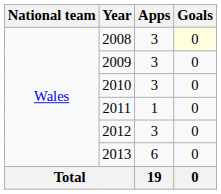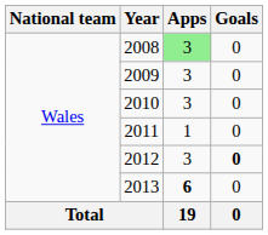2008 | Apps: no background -> lightgreen background
2008 | Goals: lightyellow background -> no background
2012 | Goals: normal -> bold
2013 | Apps: normal -> bold
